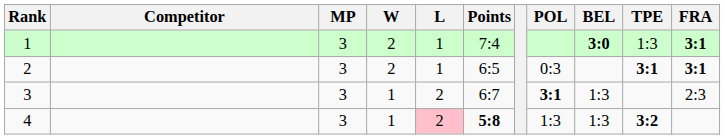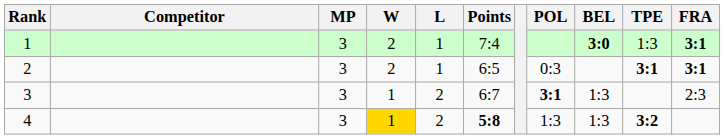4 | W: no background -> gold background
4 | L: pink background -> no background
